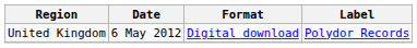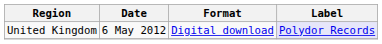United Kingdom | Label: no background -> lavender background
